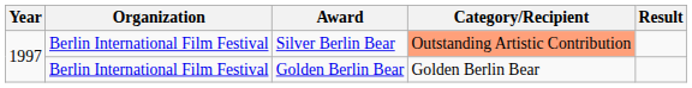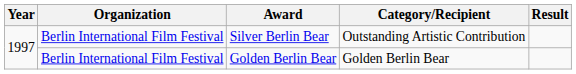Silver Berlin Bear | Category/Recipient: lightsalmon background -> no background
